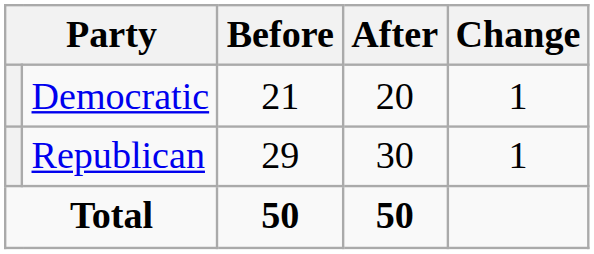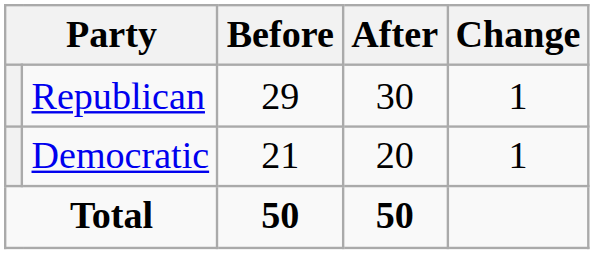rows swapped: Republican <-> Democratic
